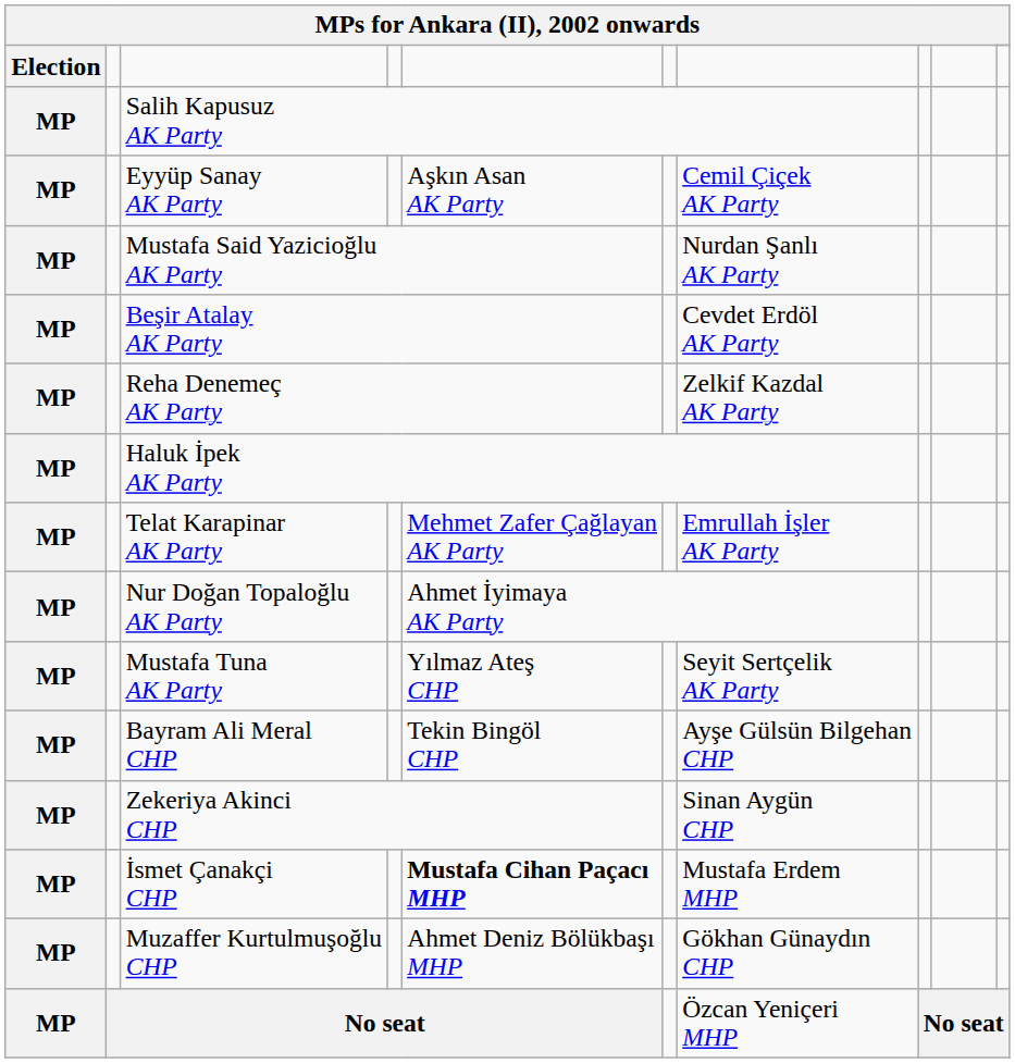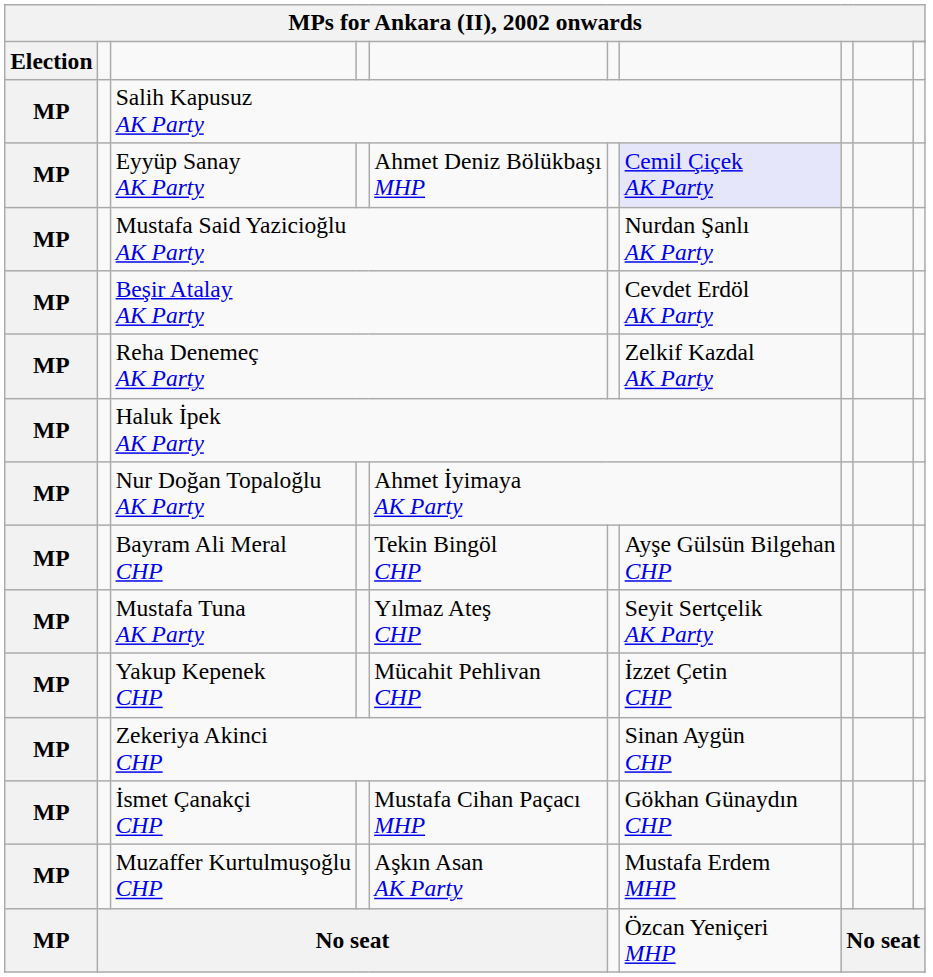Eyyüp Sanay AK Party | column 5: Aşkın Asan AK Party -> Ahmet Deniz Bölükbaşı MHP
Eyyüp Sanay AK Party | column 7: no background -> lavender background
- row: MP | Telat Karapinar AK Party | Mehmet Zafer Çağlayan AK Party | Emrullah İşler AK Party
rows swapped: Mustafa Tuna AK Party <-> Bayram Ali Meral CHP
+ row: MP | Yakup Kepenek CHP | Mücahit Pehlivan CHP | İzzet Çetin CHP
İsmet Çanakçi CHP | column 5: bold -> normal
İsmet Çanakçi CHP | column 7: Mustafa Erdem MHP -> Gökhan Günaydın CHP
Muzaffer Kurtulmuşoğlu CHP | column 5: Ahmet Deniz Bölükbaşı MHP -> Aşkın Asan AK Party
Muzaffer Kurtulmuşoğlu CHP | column 7: Gökhan Günaydın CHP -> Mustafa Erdem MHP
